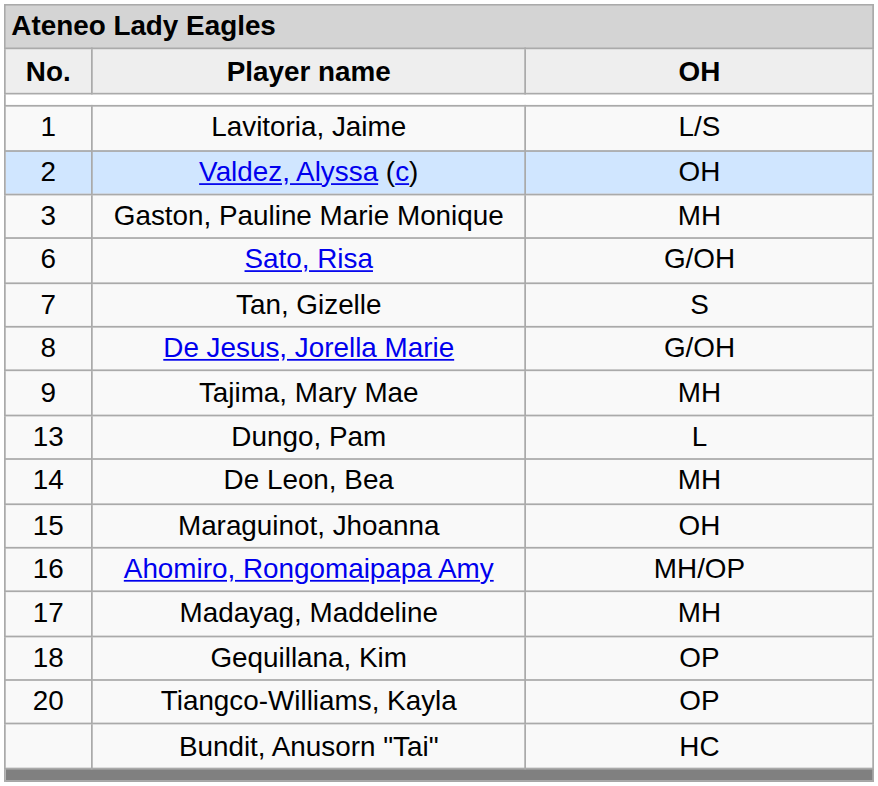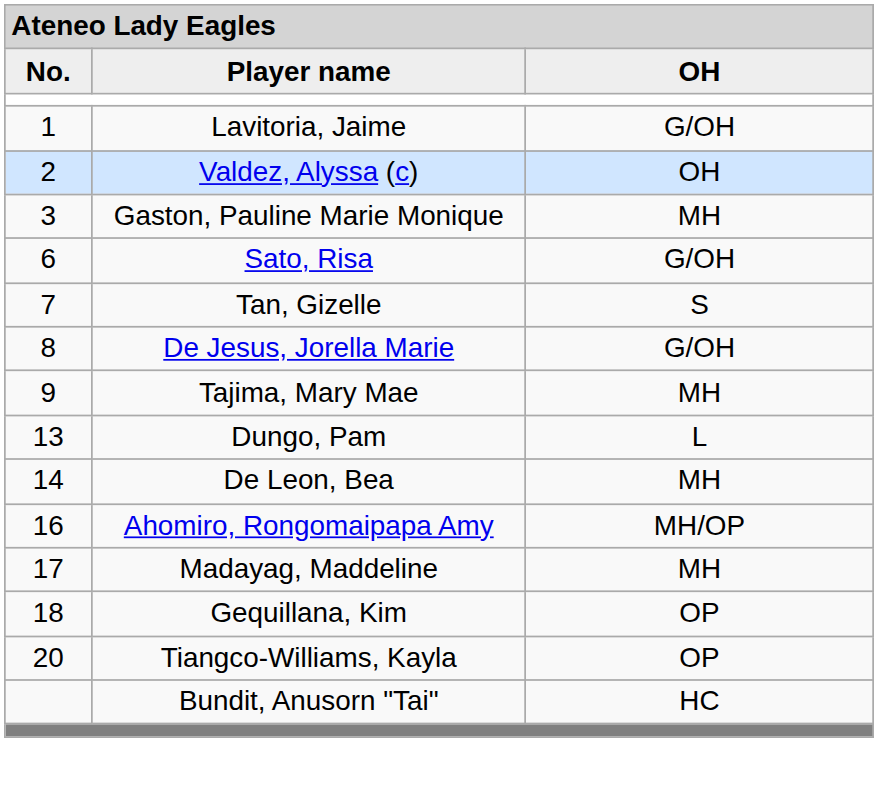Lavitoria, Jaime | column 3: L/S -> G/OH
- row: 15 | Maraguinot, Jhoanna | OH
